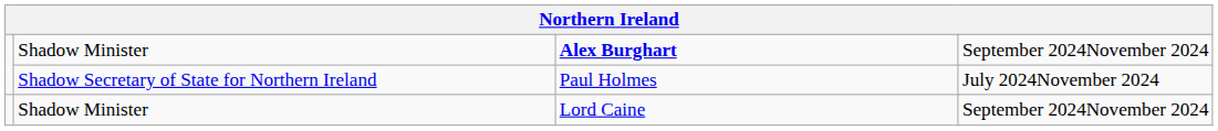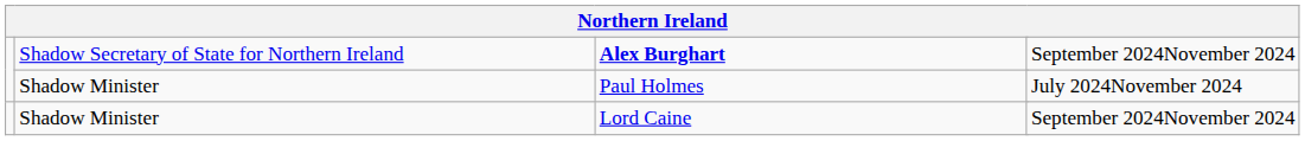Alex Burghart | column 2: Shadow Minister -> Shadow Secretary of State for Northern Ireland
Paul Holmes | column 2: Shadow Secretary of State for Northern Ireland -> Shadow Minister
